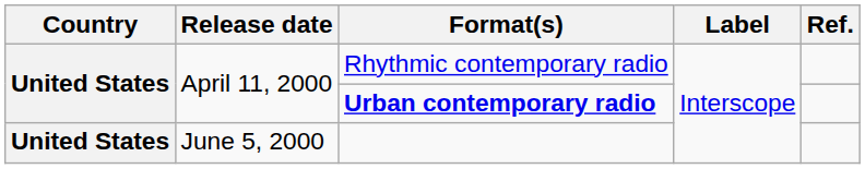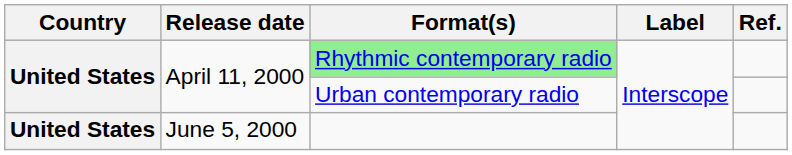Rhythmic contemporary radio | Format(s): no background -> lightgreen background
Urban contemporary radio | Format(s): bold -> normal
